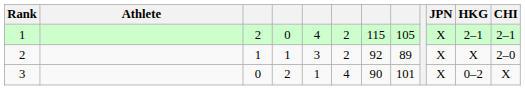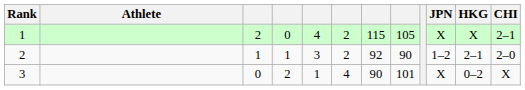row 2 | HKG: 2–1 -> X
row 3 | column 8: 89 -> 90
row 3 | JPN: X -> 1–2
row 3 | HKG: X -> 2–1
